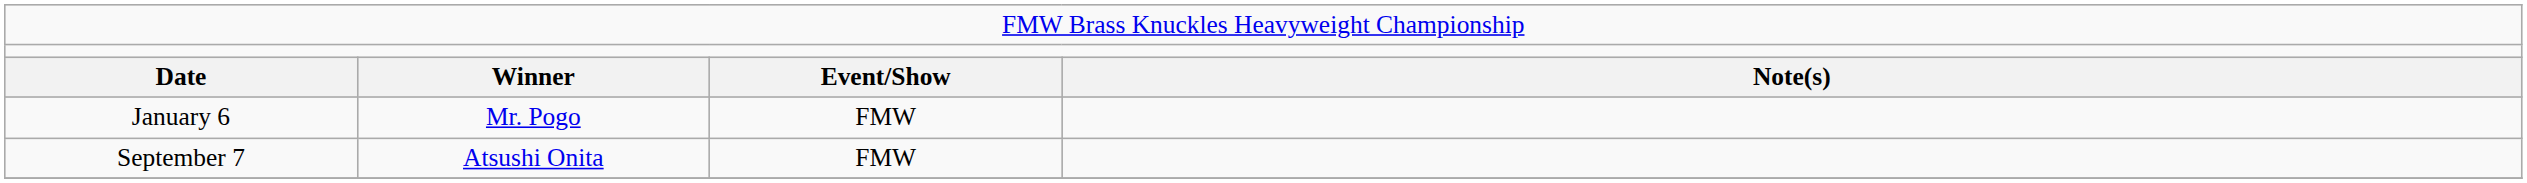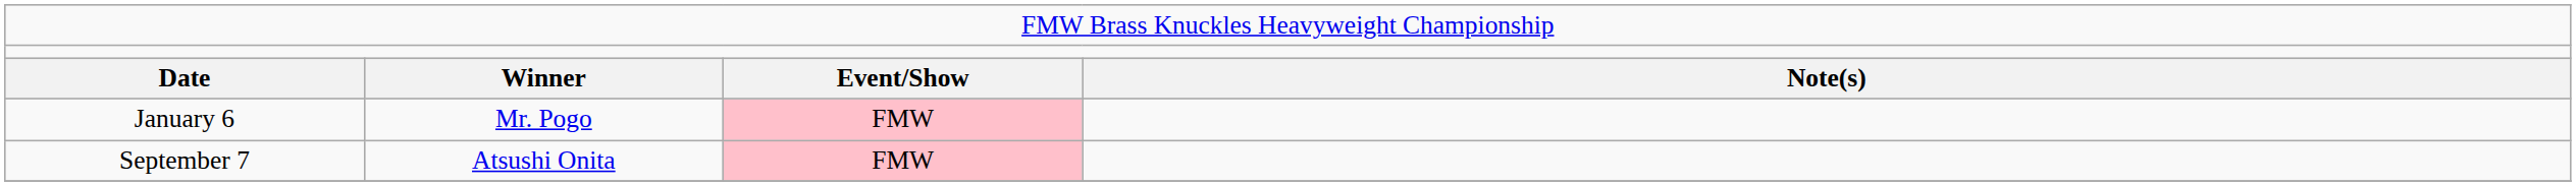January 6 | column 3: no background -> pink background
September 7 | column 3: no background -> pink background
